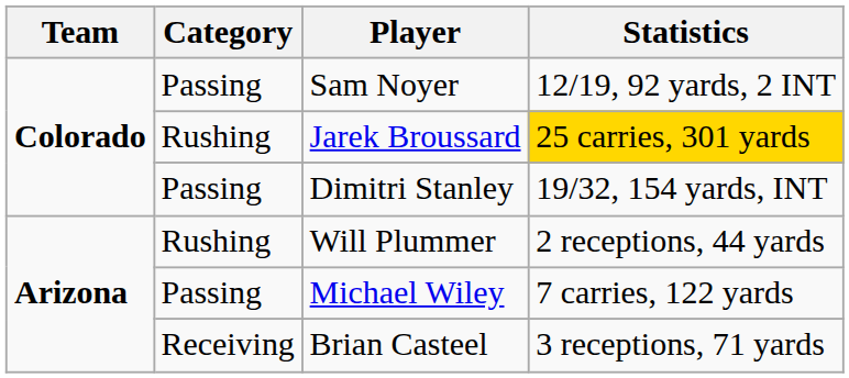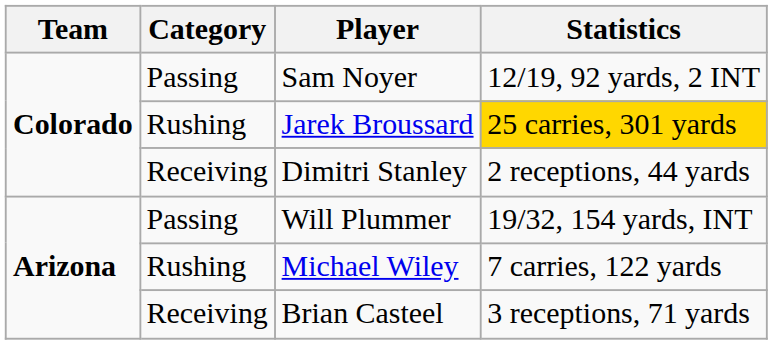Dimitri Stanley | Category: Passing -> Receiving
Dimitri Stanley | Statistics: 19/32, 154 yards, INT -> 2 receptions, 44 yards
Will Plummer | Category: Rushing -> Passing
Will Plummer | Statistics: 2 receptions, 44 yards -> 19/32, 154 yards, INT
Michael Wiley | Category: Passing -> Rushing
